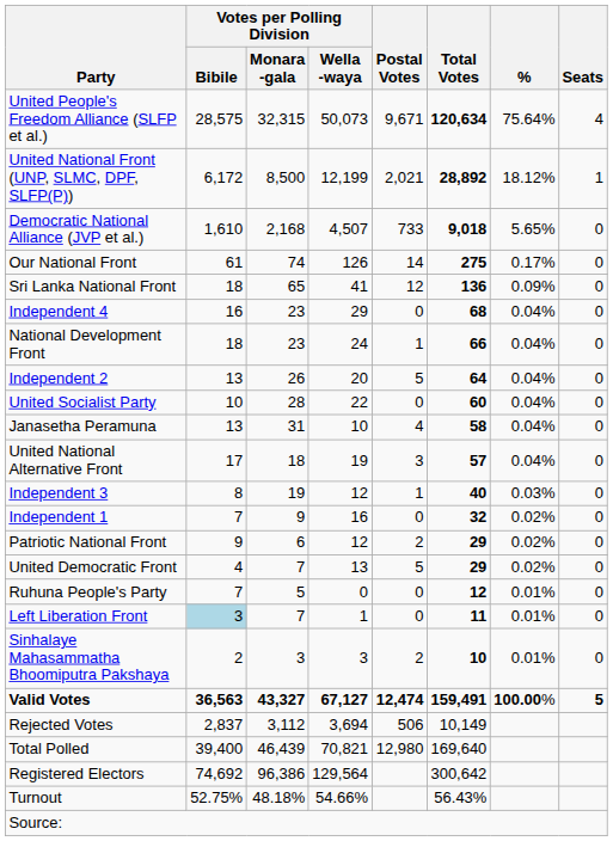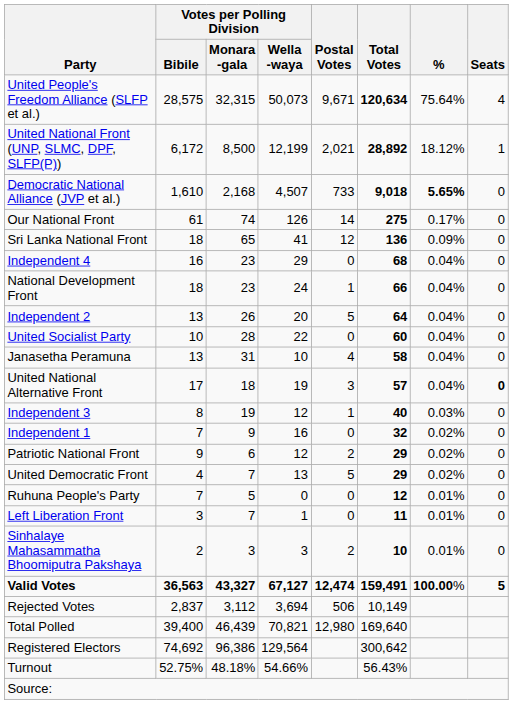Democratic National Alliance (JVP et al.) | %: normal -> bold
United National Alternative Front | Seats: normal -> bold
Left Liberation Front | Votes per Polling Division / Bibile: lightblue background -> no background
